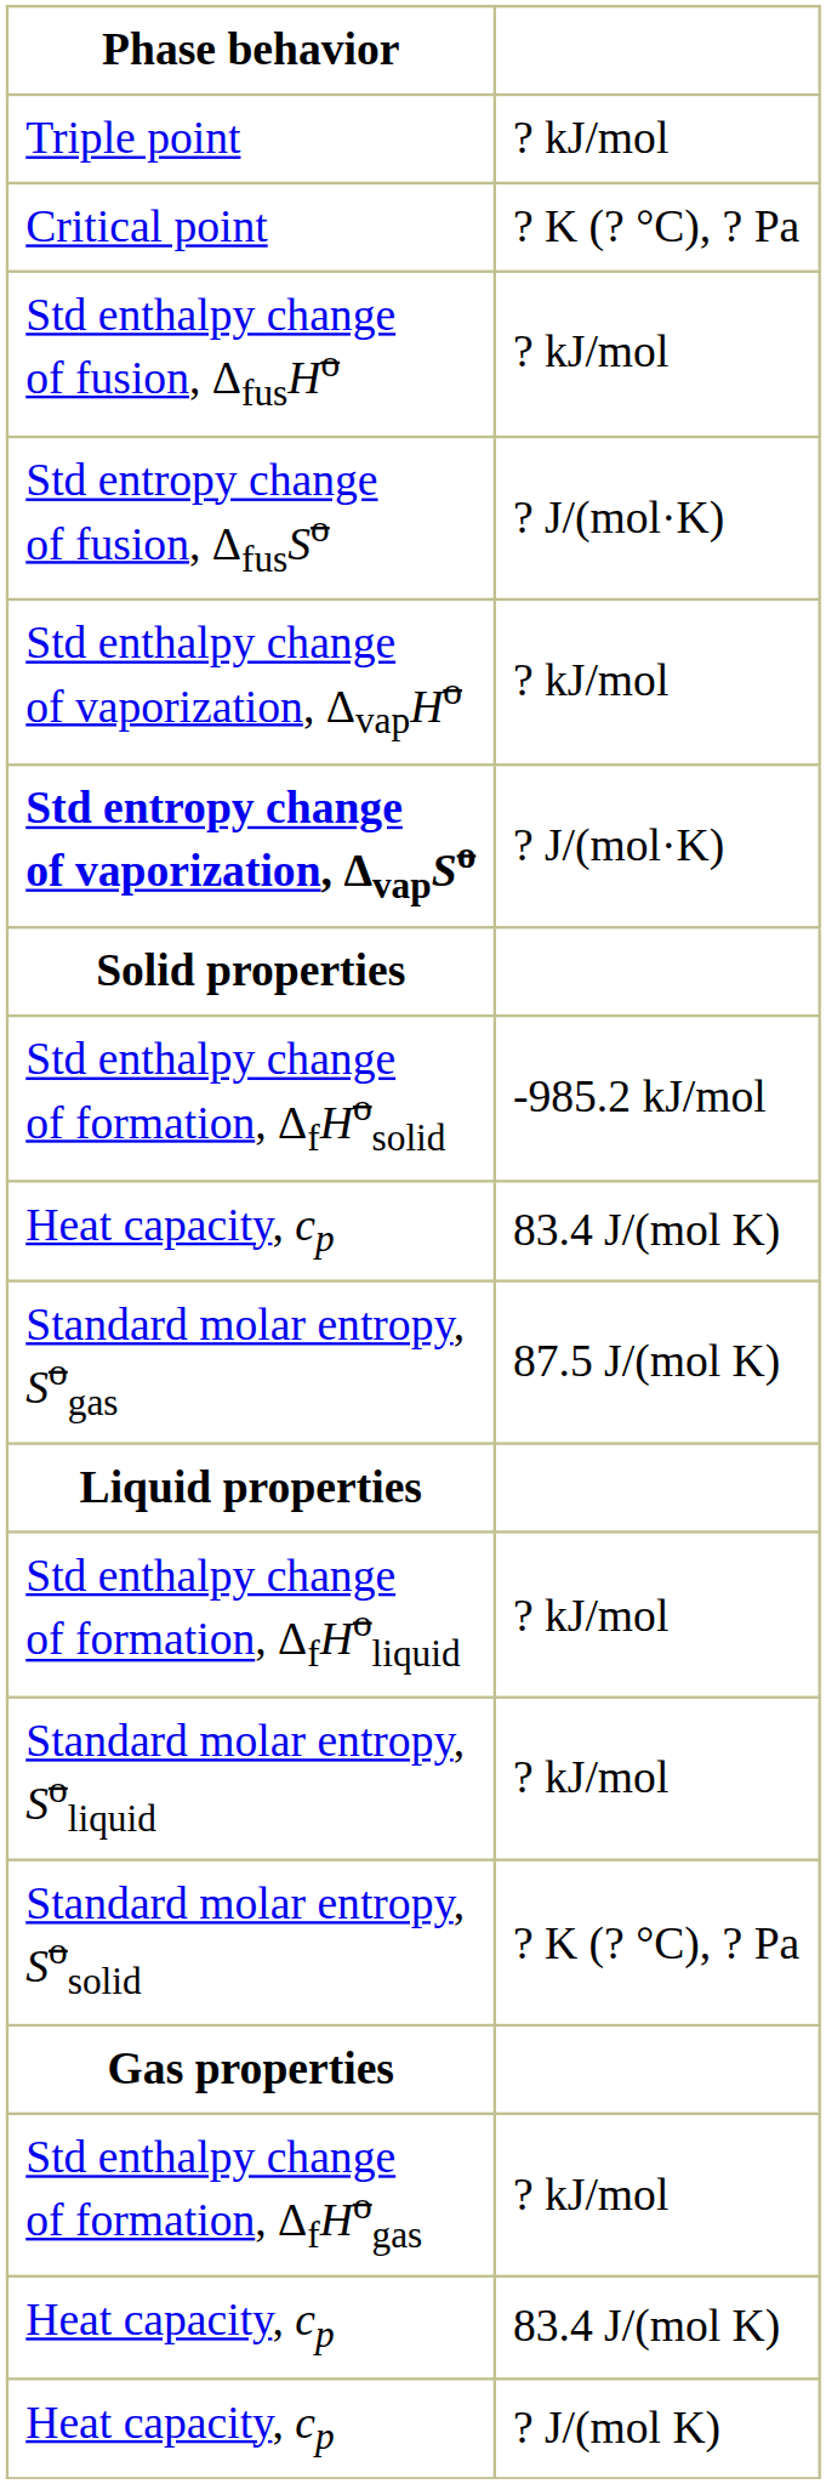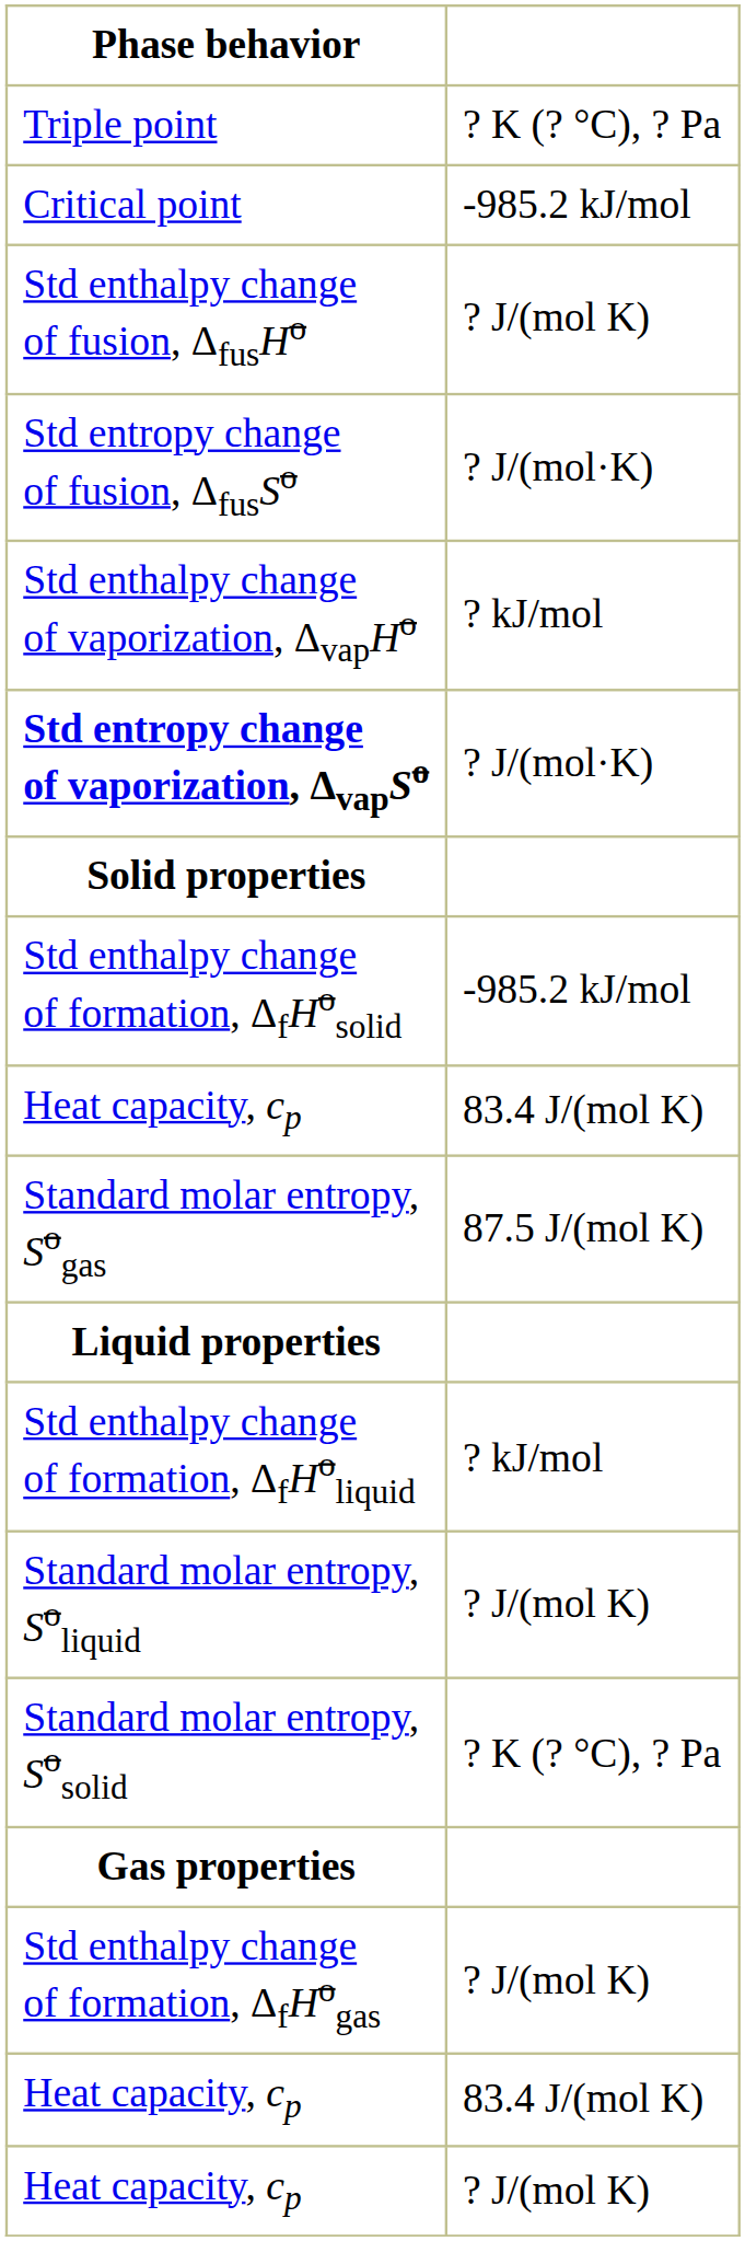row 2 | column 2: ? kJ/mol -> ? K (? °C), ? Pa
row 3 | column 2: ? K (? °C), ? Pa -> -985.2 kJ/mol
row 4 | column 2: ? kJ/mol -> ? J/(mol K)
row 14 | column 2: ? kJ/mol -> ? J/(mol K)
row 17 | column 2: ? kJ/mol -> ? J/(mol K)
